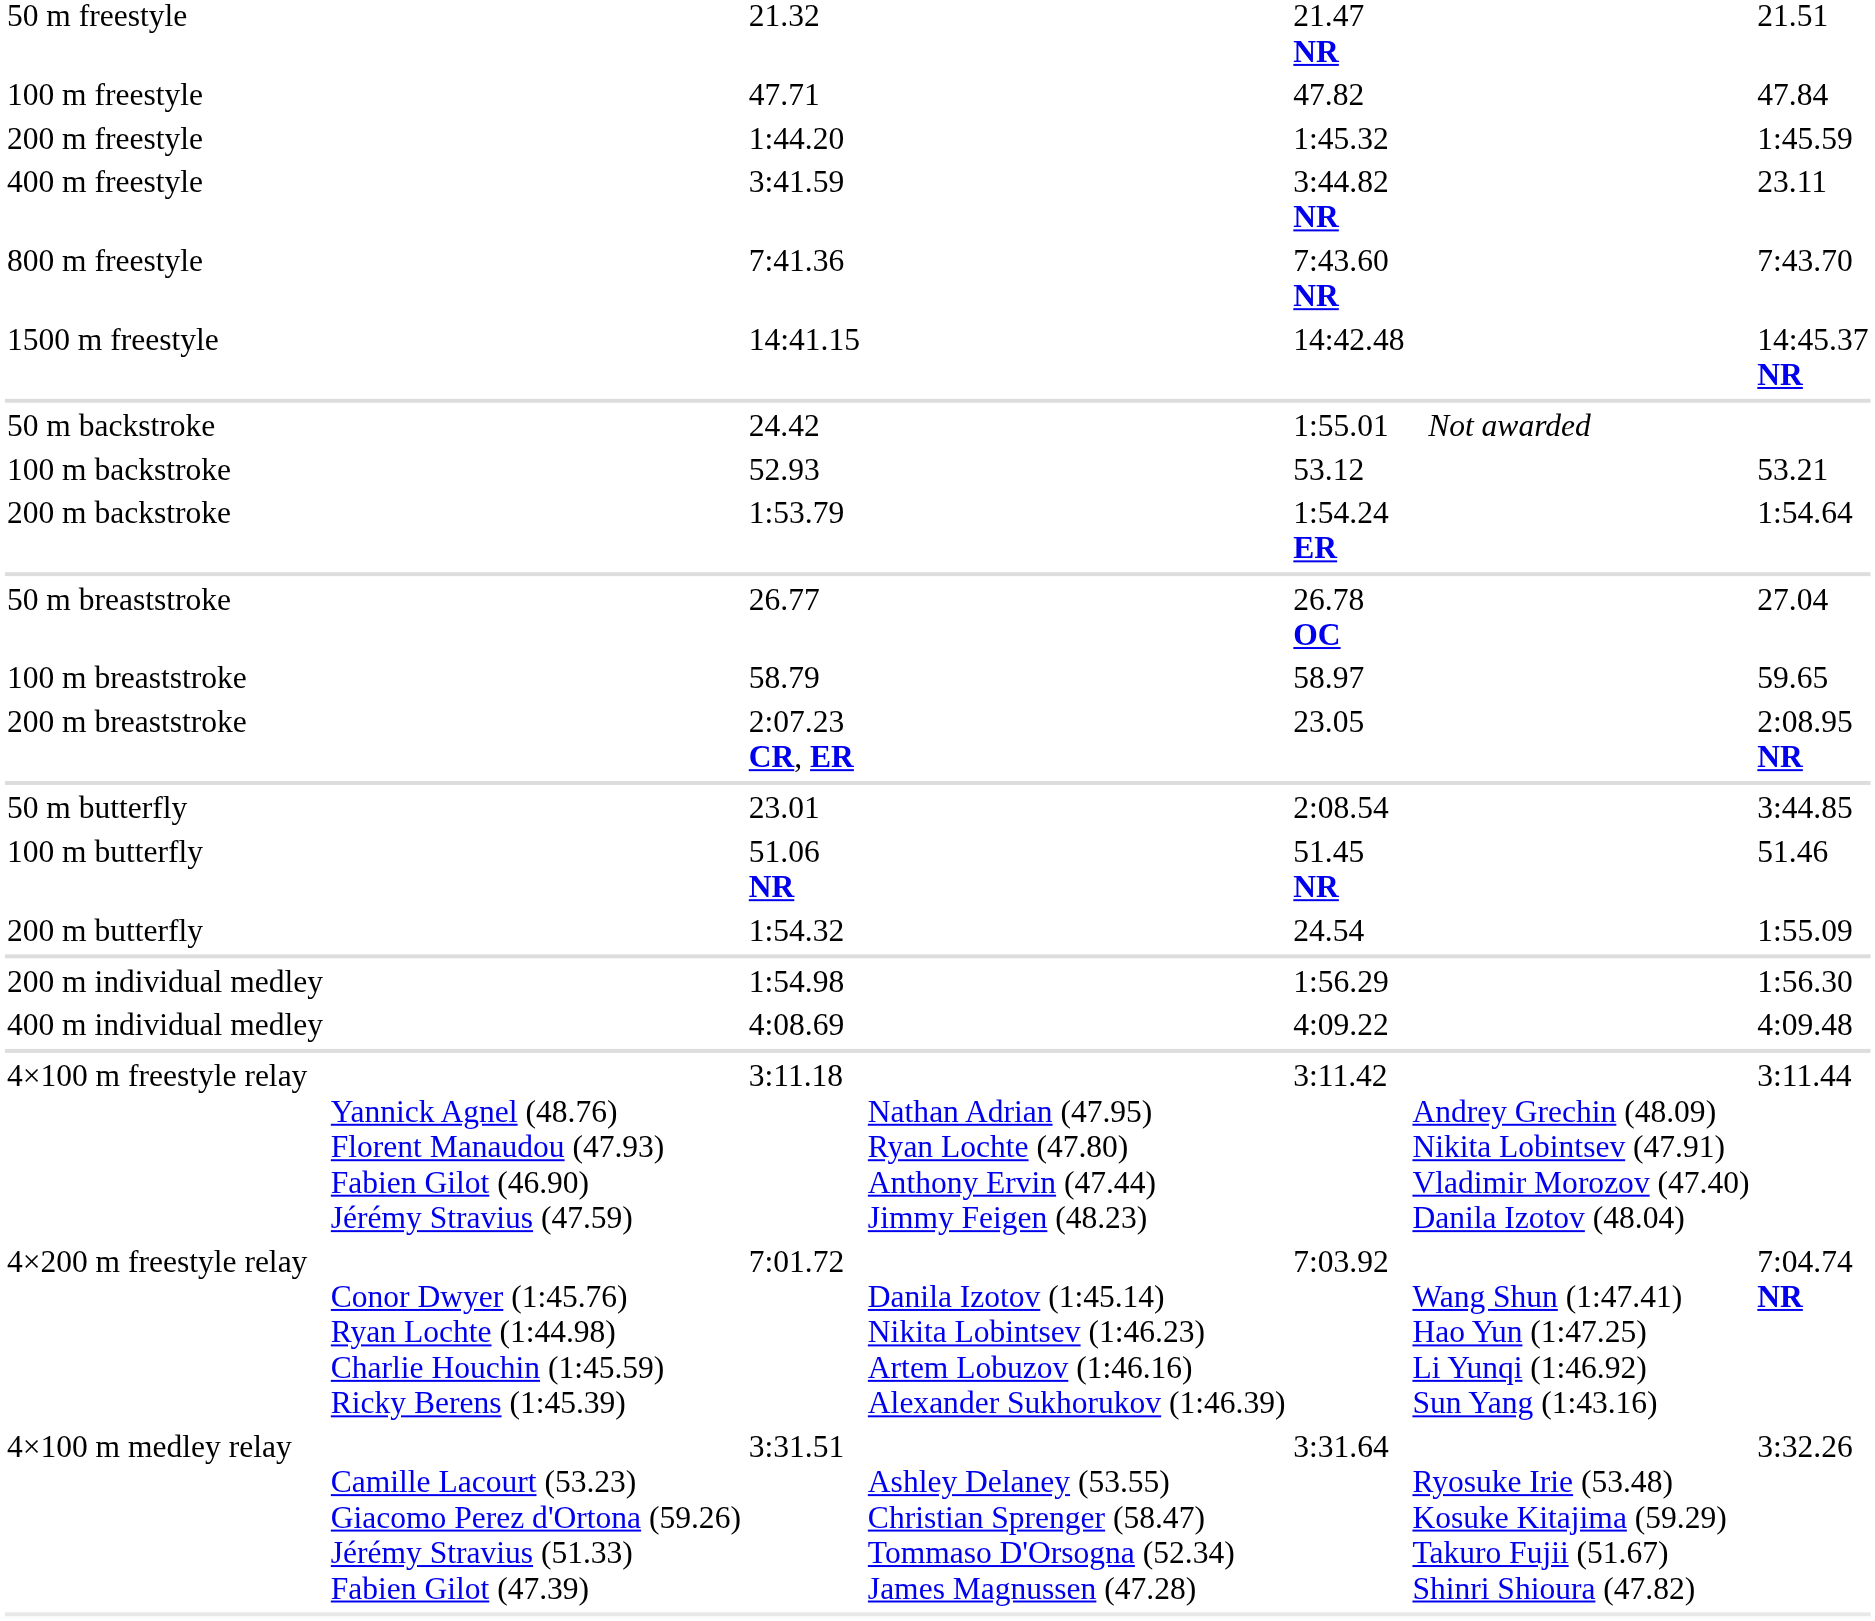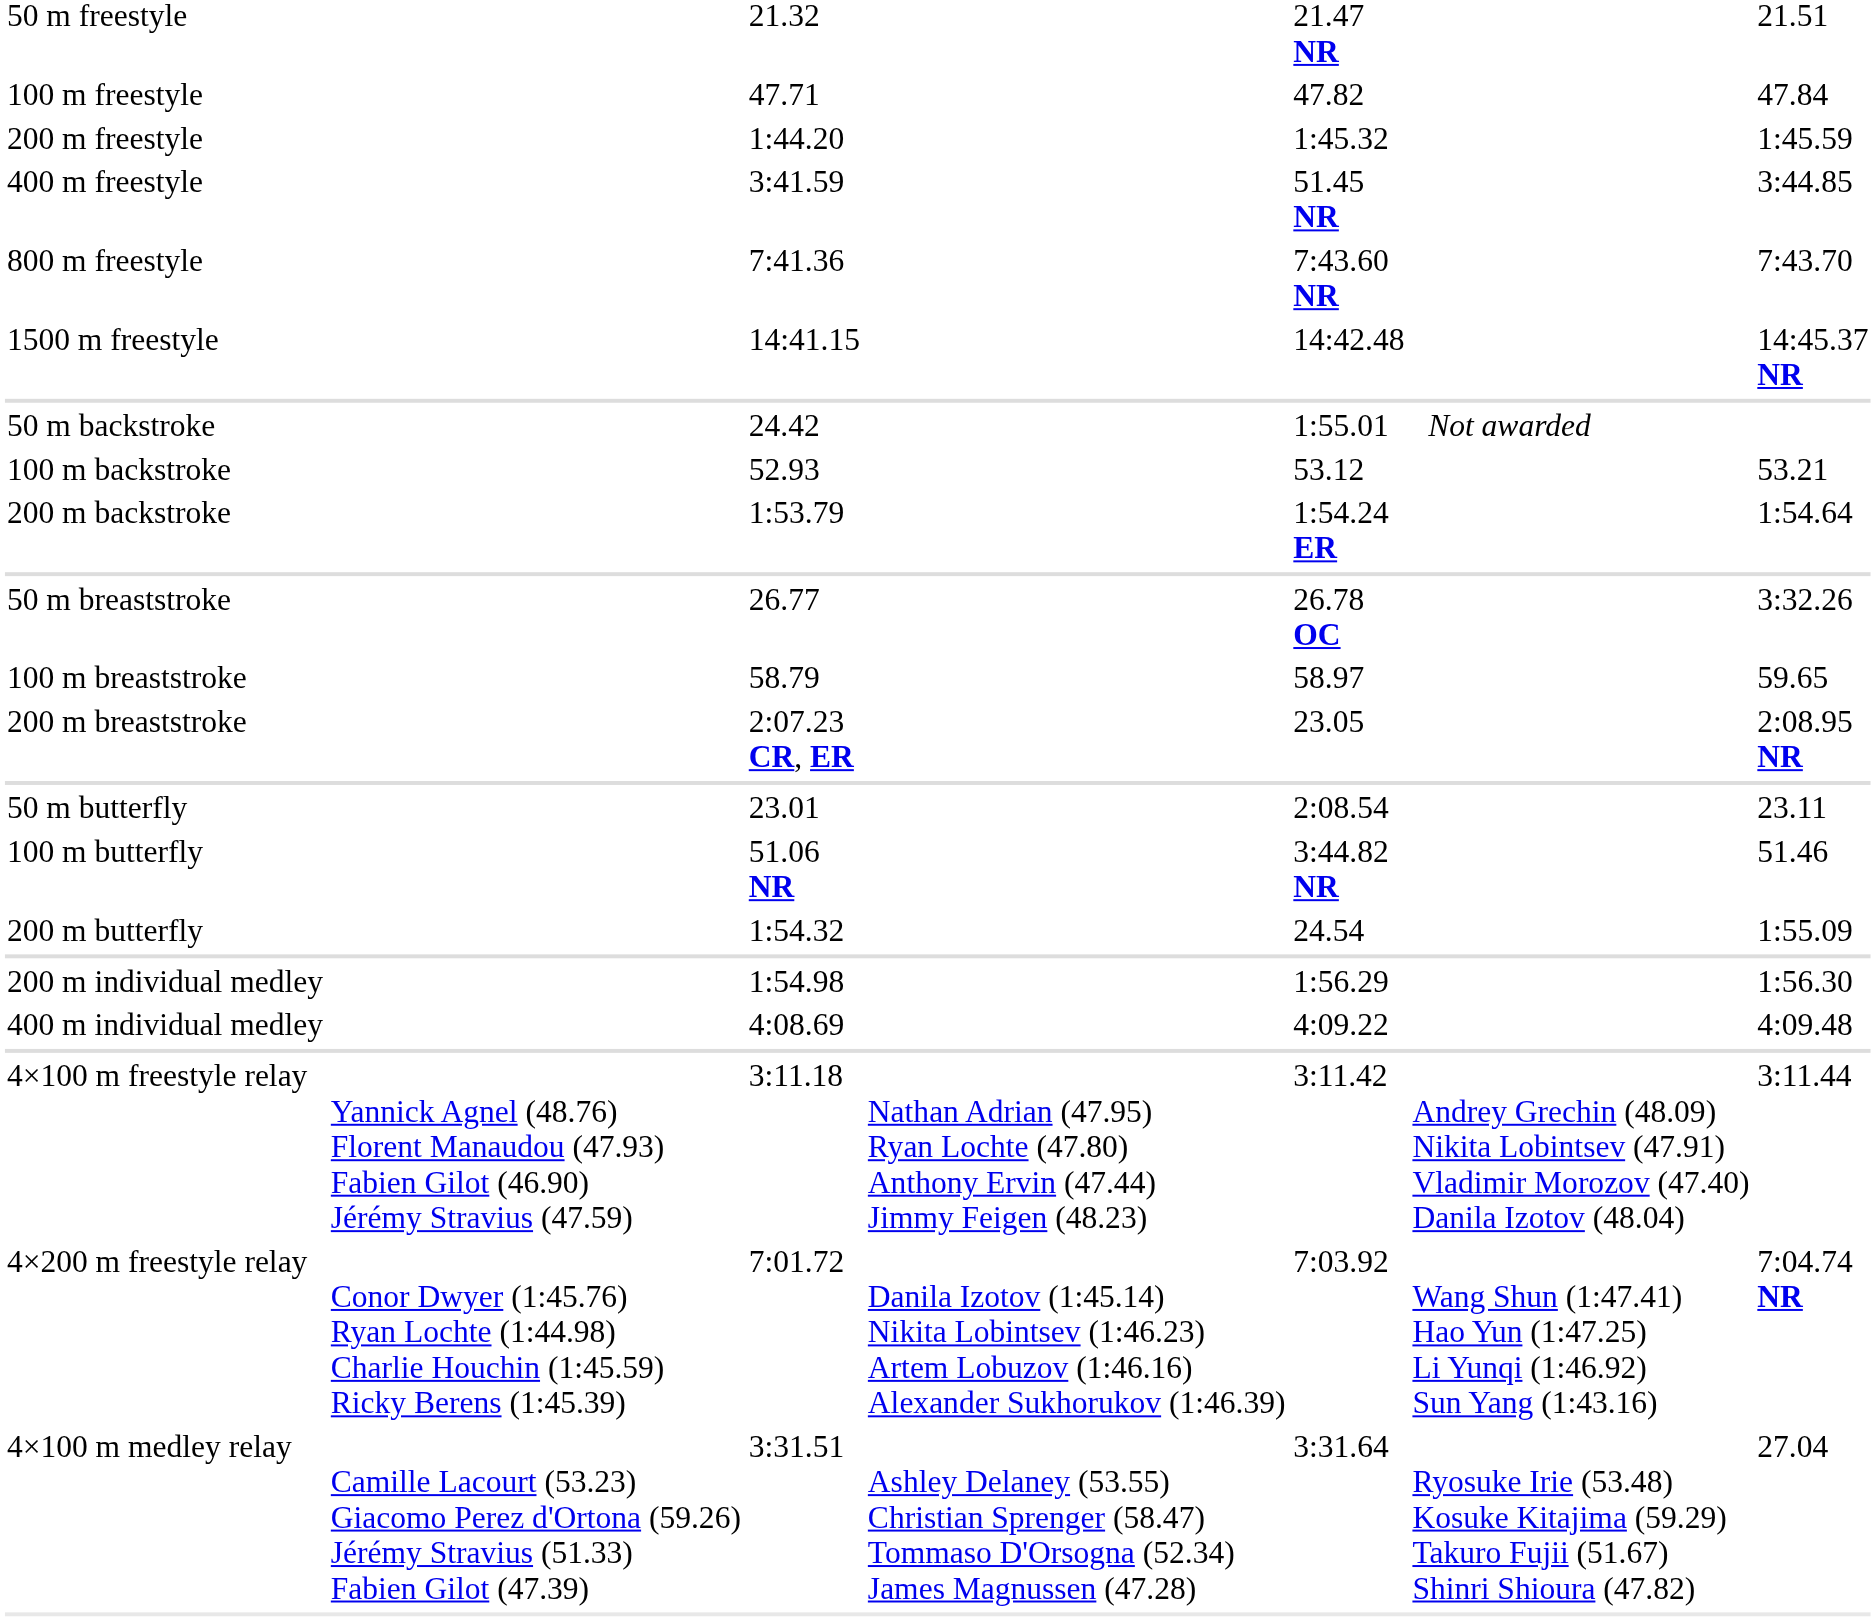400 m freestyle | column 5: 3:44.82 NR -> 51.45 NR
400 m freestyle | column 7: 23.11 -> 3:44.85
50 m breaststroke | column 7: 27.04 -> 3:32.26
50 m butterfly | column 7: 3:44.85 -> 23.11
100 m butterfly | column 5: 51.45 NR -> 3:44.82 NR
4×100 m medley relay | column 7: 3:32.26 -> 27.04
